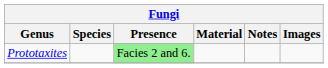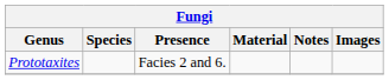Prototaxites | Presence: lightgreen background -> no background
